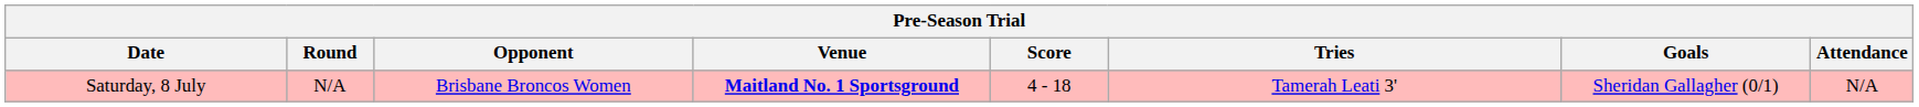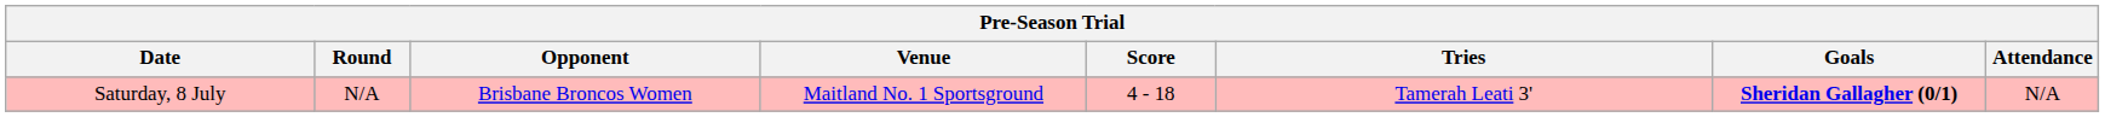Saturday, 8 July | Venue: bold -> normal
Saturday, 8 July | Goals: normal -> bold
